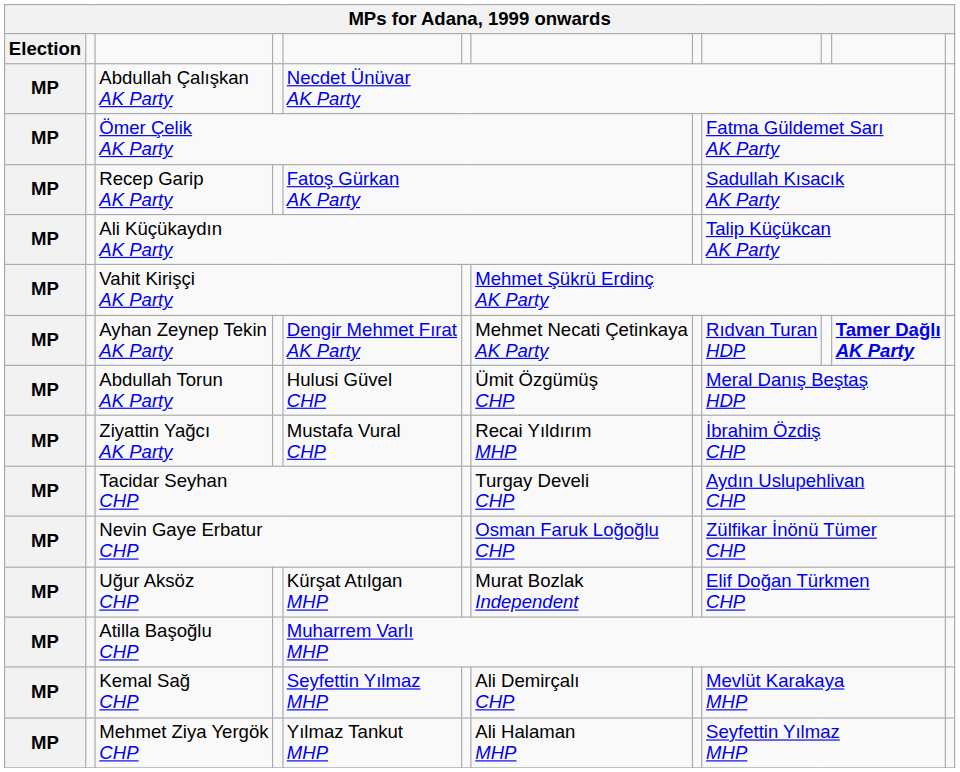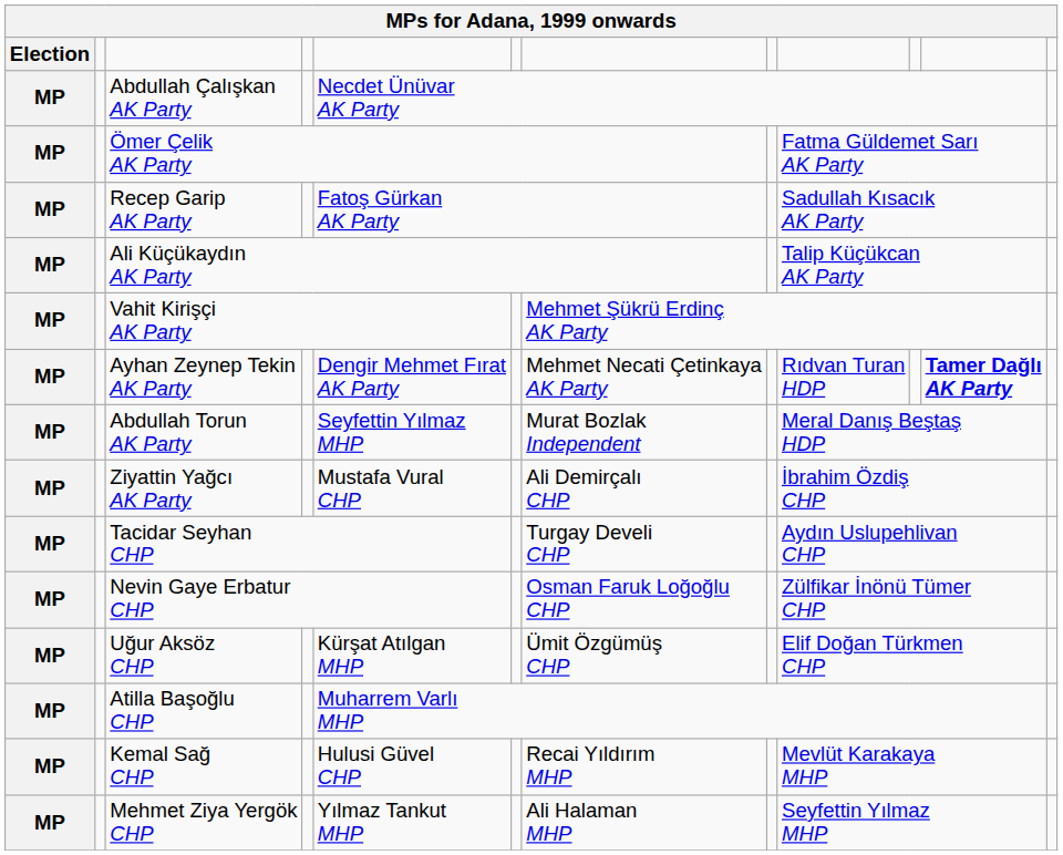Abdullah Torun AK Party | column 5: Hulusi Güvel CHP -> Seyfettin Yılmaz MHP
Abdullah Torun AK Party | column 7: Ümit Özgümüş CHP -> Murat Bozlak Independent
Ziyattin Yağcı AK Party | column 7: Recai Yıldırım MHP -> Ali Demirçalı CHP
Uğur Aksöz CHP | column 7: Murat Bozlak Independent -> Ümit Özgümüş CHP
Kemal Sağ CHP | column 5: Seyfettin Yılmaz MHP -> Hulusi Güvel CHP
Kemal Sağ CHP | column 7: Ali Demirçalı CHP -> Recai Yıldırım MHP
